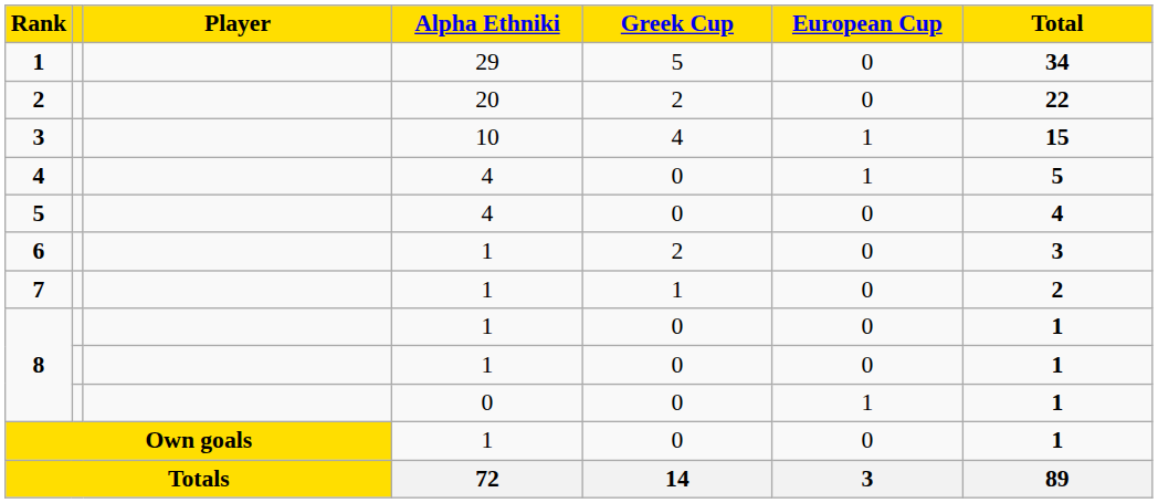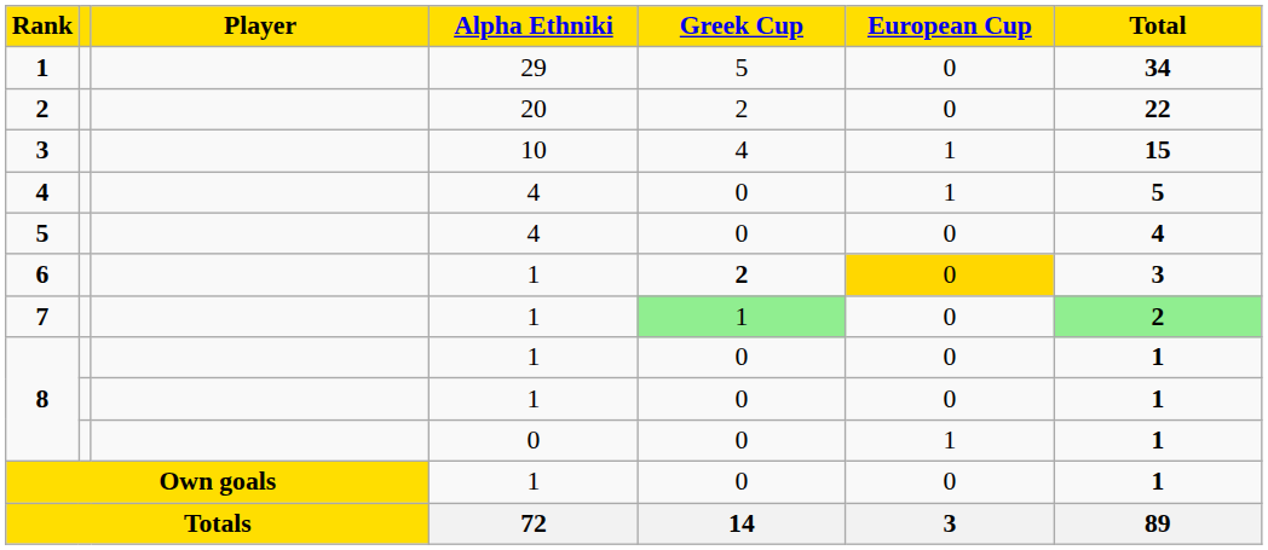6 | Greek Cup: normal -> bold
6 | European Cup: no background -> gold background
7 | Greek Cup: no background -> lightgreen background
7 | Total: no background -> lightgreen background
